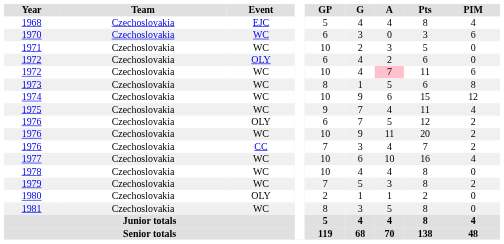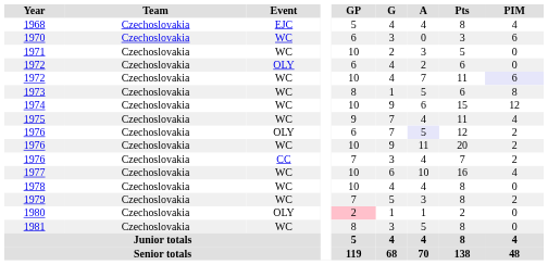1972 / WC | A: pink background -> no background
1972 / WC | PIM: no background -> lavender background
1976 / OLY | A: no background -> lavender background
1980 | GP: no background -> pink background
